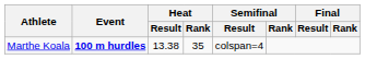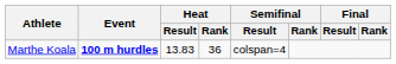Marthe Koala | Heat / Result: 13.38 -> 13.83
Marthe Koala | Heat / Rank: 35 -> 36
